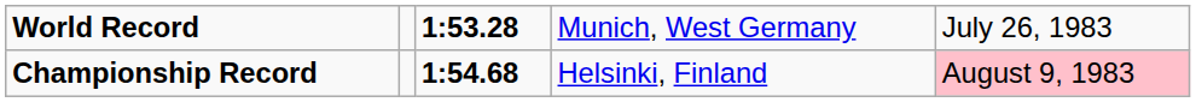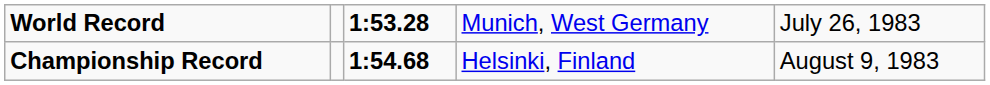Championship Record | column 5: pink background -> no background
